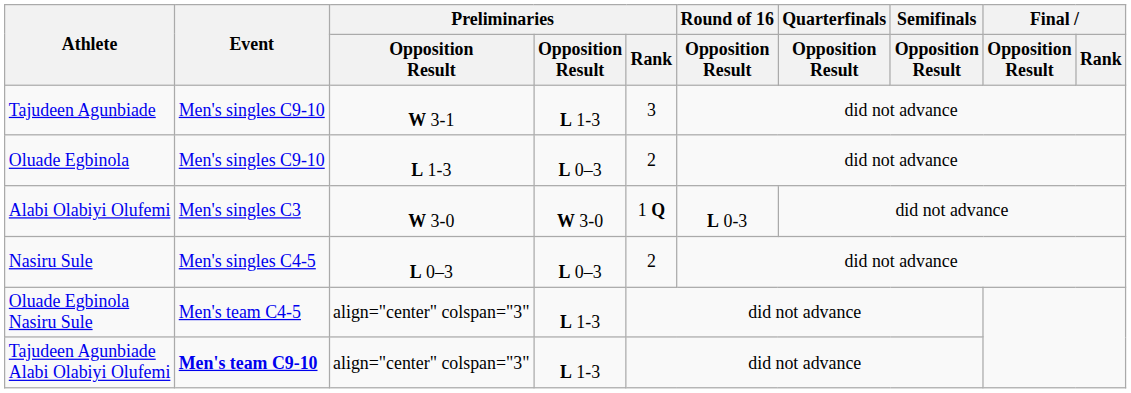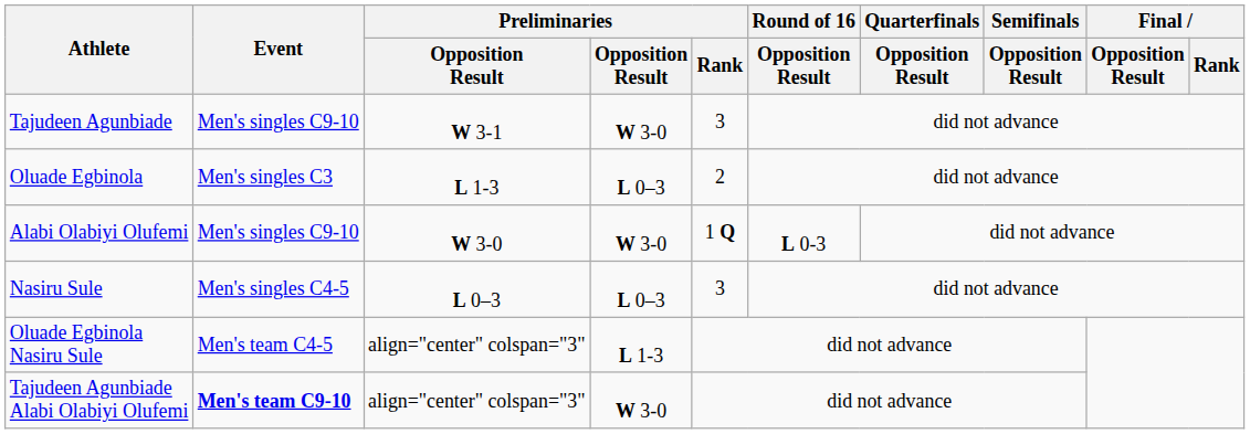Tajudeen Agunbiade | column 4: L 1-3 -> W 3-0
Oluade Egbinola | Event: Men's singles C9-10 -> Men's singles C3
Alabi Olabiyi Olufemi | Event: Men's singles C3 -> Men's singles C9-10
Nasiru Sule | Preliminaries / Rank: 2 -> 3
Tajudeen Agunbiade Alabi Olabiyi Olufemi | column 4: L 1-3 -> W 3-0
